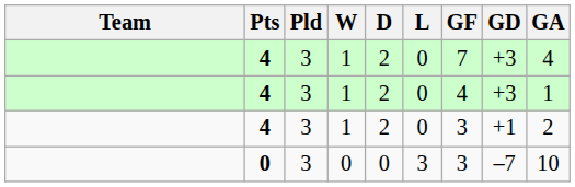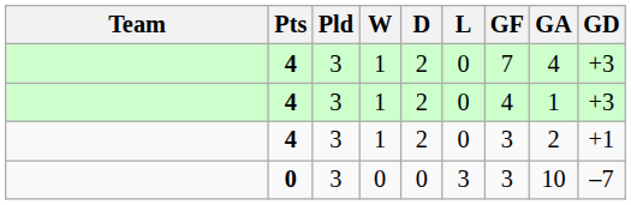columns swapped: GA <-> GD
